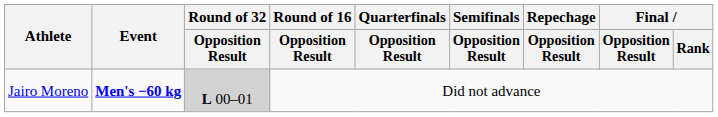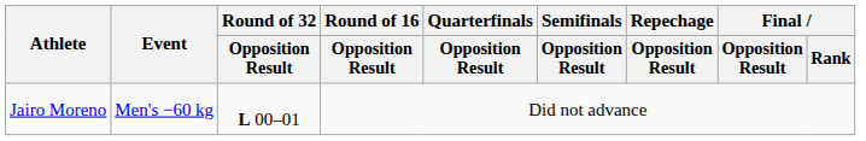Jairo Moreno | Event: bold -> normal
Jairo Moreno | Round of 32 / Opposition Result: lightgrey background -> no background
